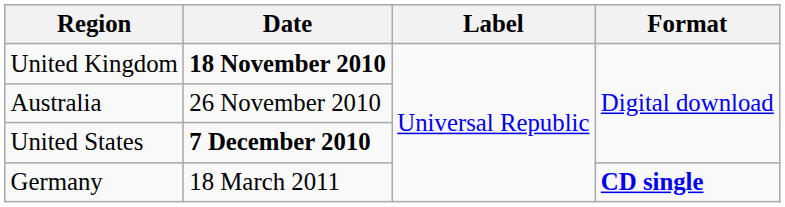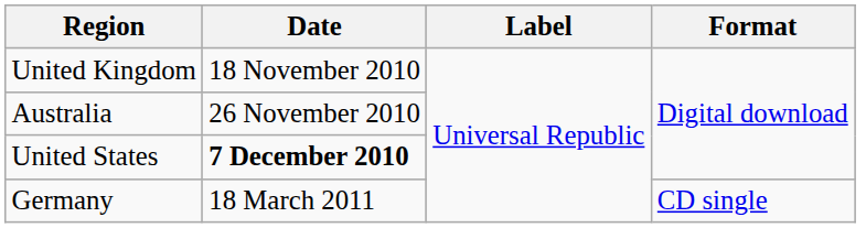United Kingdom | Date: bold -> normal
Germany | Format: bold -> normal
